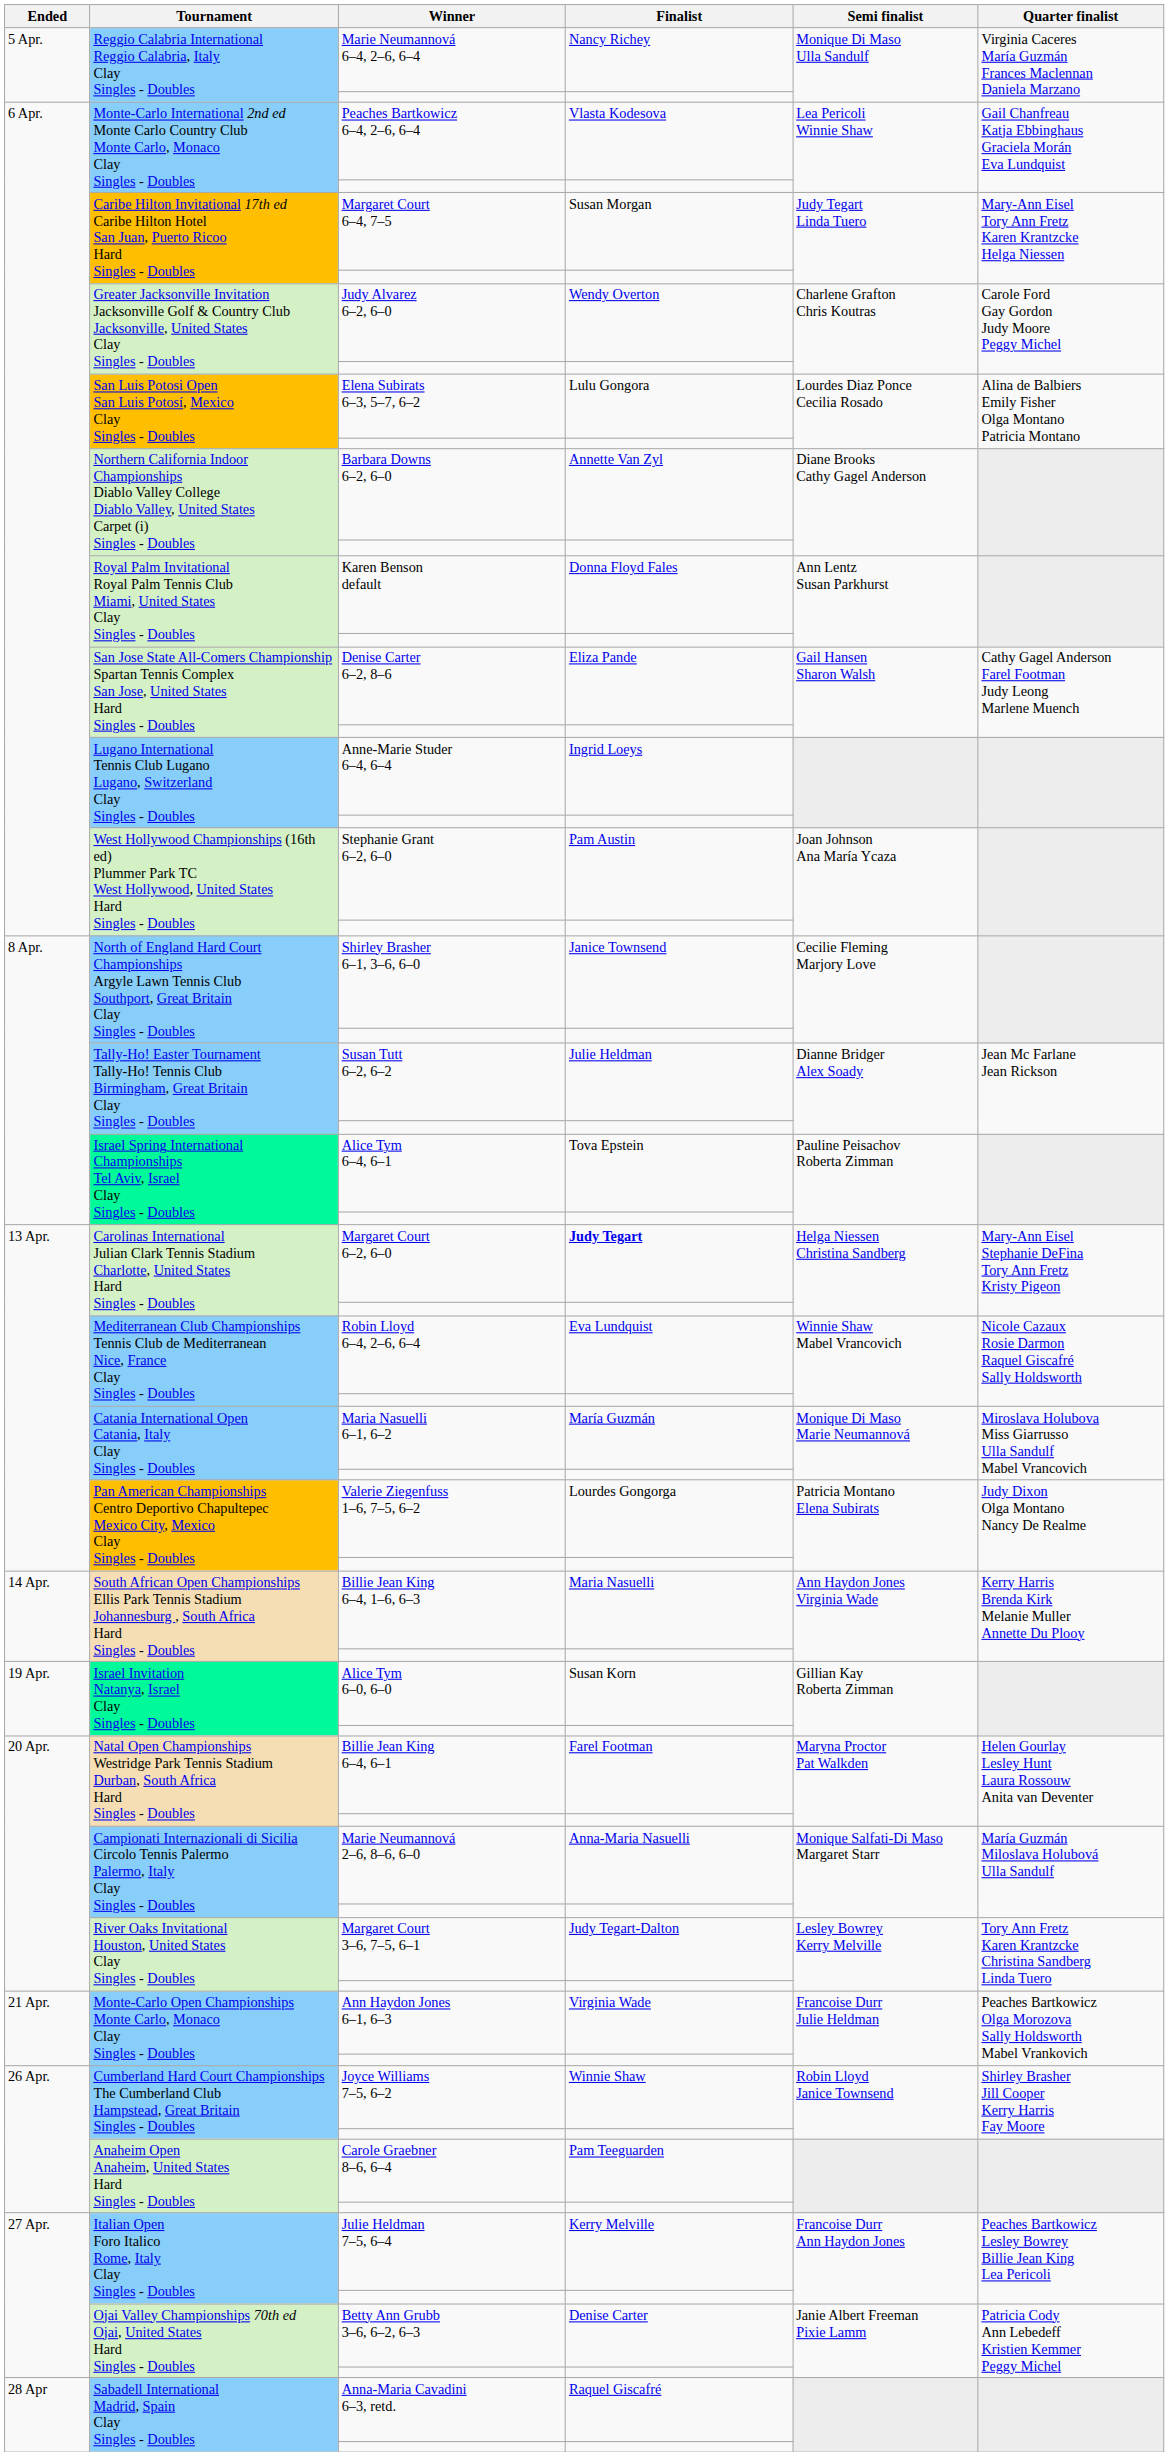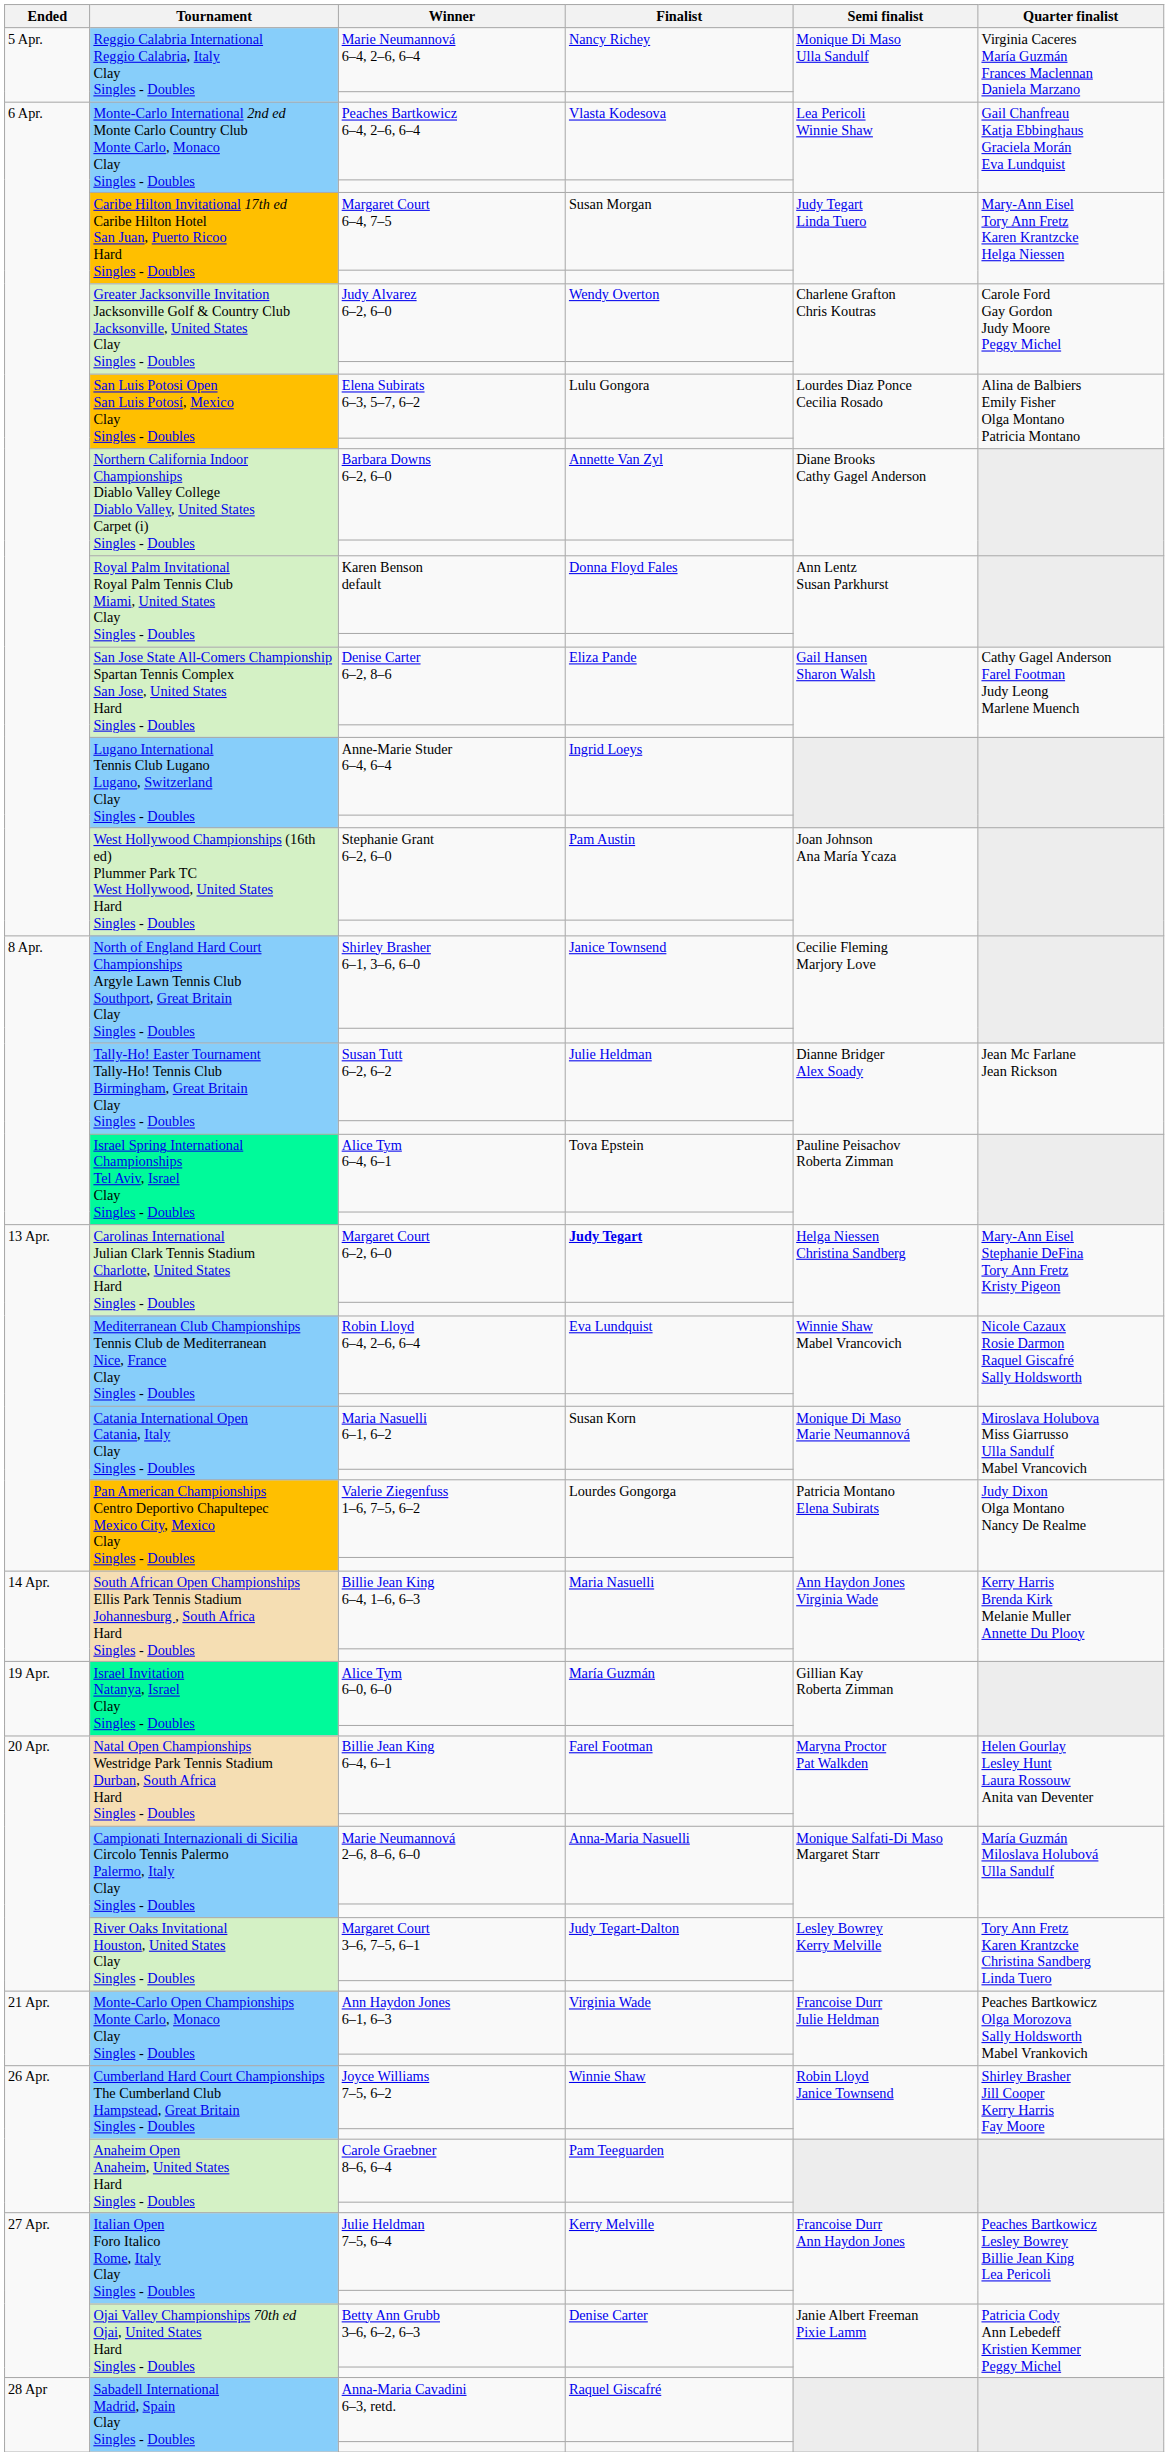Maria Nasuelli 6–1, 6–2 | Finalist: María Guzmán -> Susan Korn
Alice Tym 6–0, 6–0 | Finalist: Susan Korn -> María Guzmán
